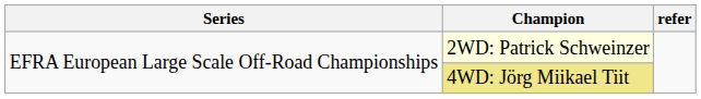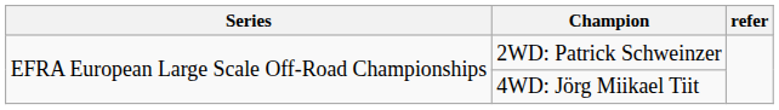2WD: Patrick Schweinzer | Champion: lightyellow background -> no background
4WD: Jörg Miikael Tiit | Champion: khaki background -> no background
